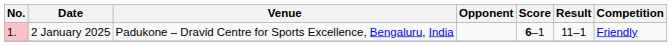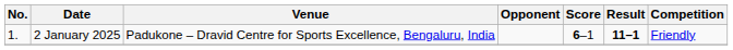2 January 2025 | No.: pink background -> no background
2 January 2025 | Result: normal -> bold
